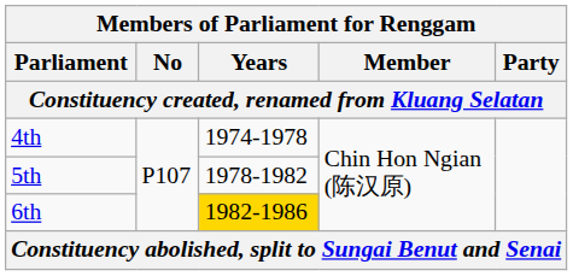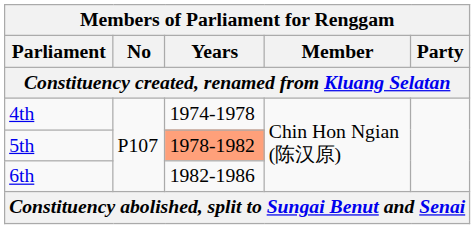5th | Years: no background -> lightsalmon background
6th | Years: gold background -> no background
